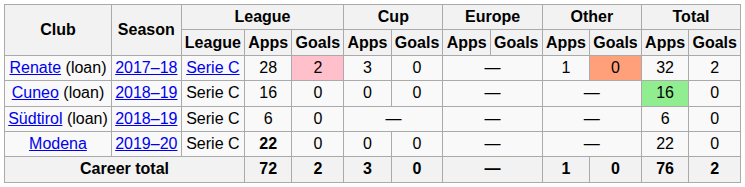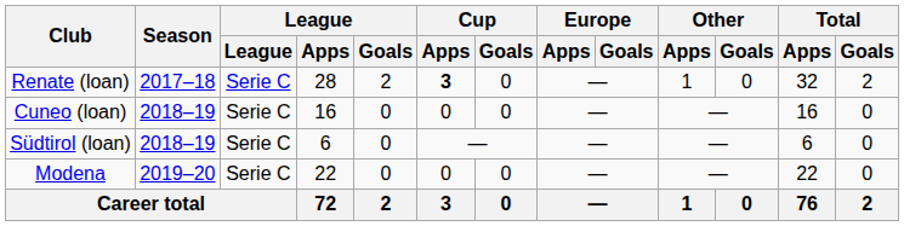Renate (loan) | League / Goals: pink background -> no background
Renate (loan) | Cup / Apps: normal -> bold
Renate (loan) | Other / Goals: lightsalmon background -> no background
Cuneo (loan) | Total / Apps: lightgreen background -> no background
Modena | League / Apps: bold -> normal
